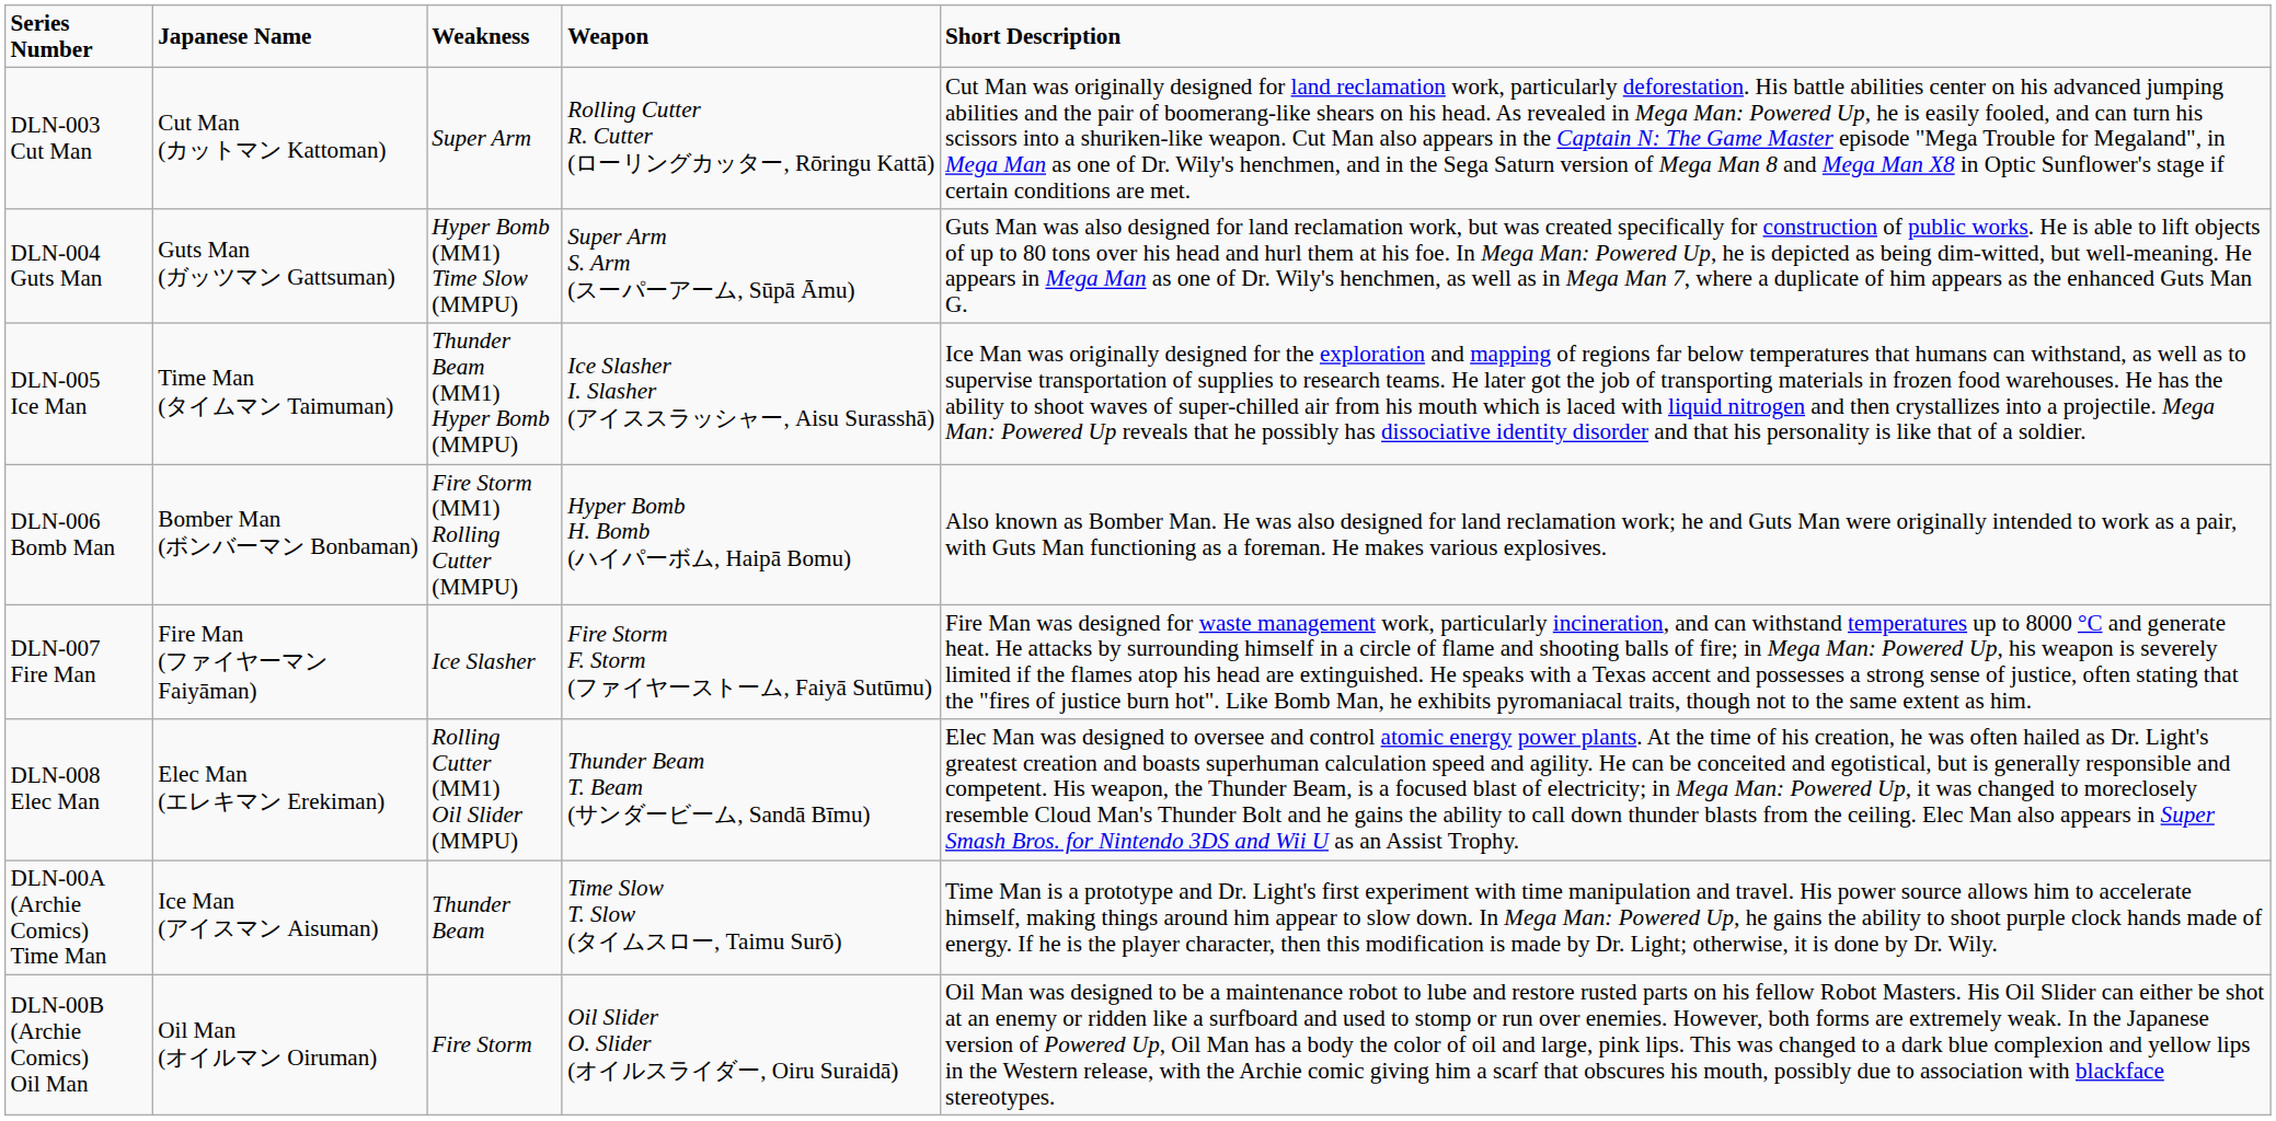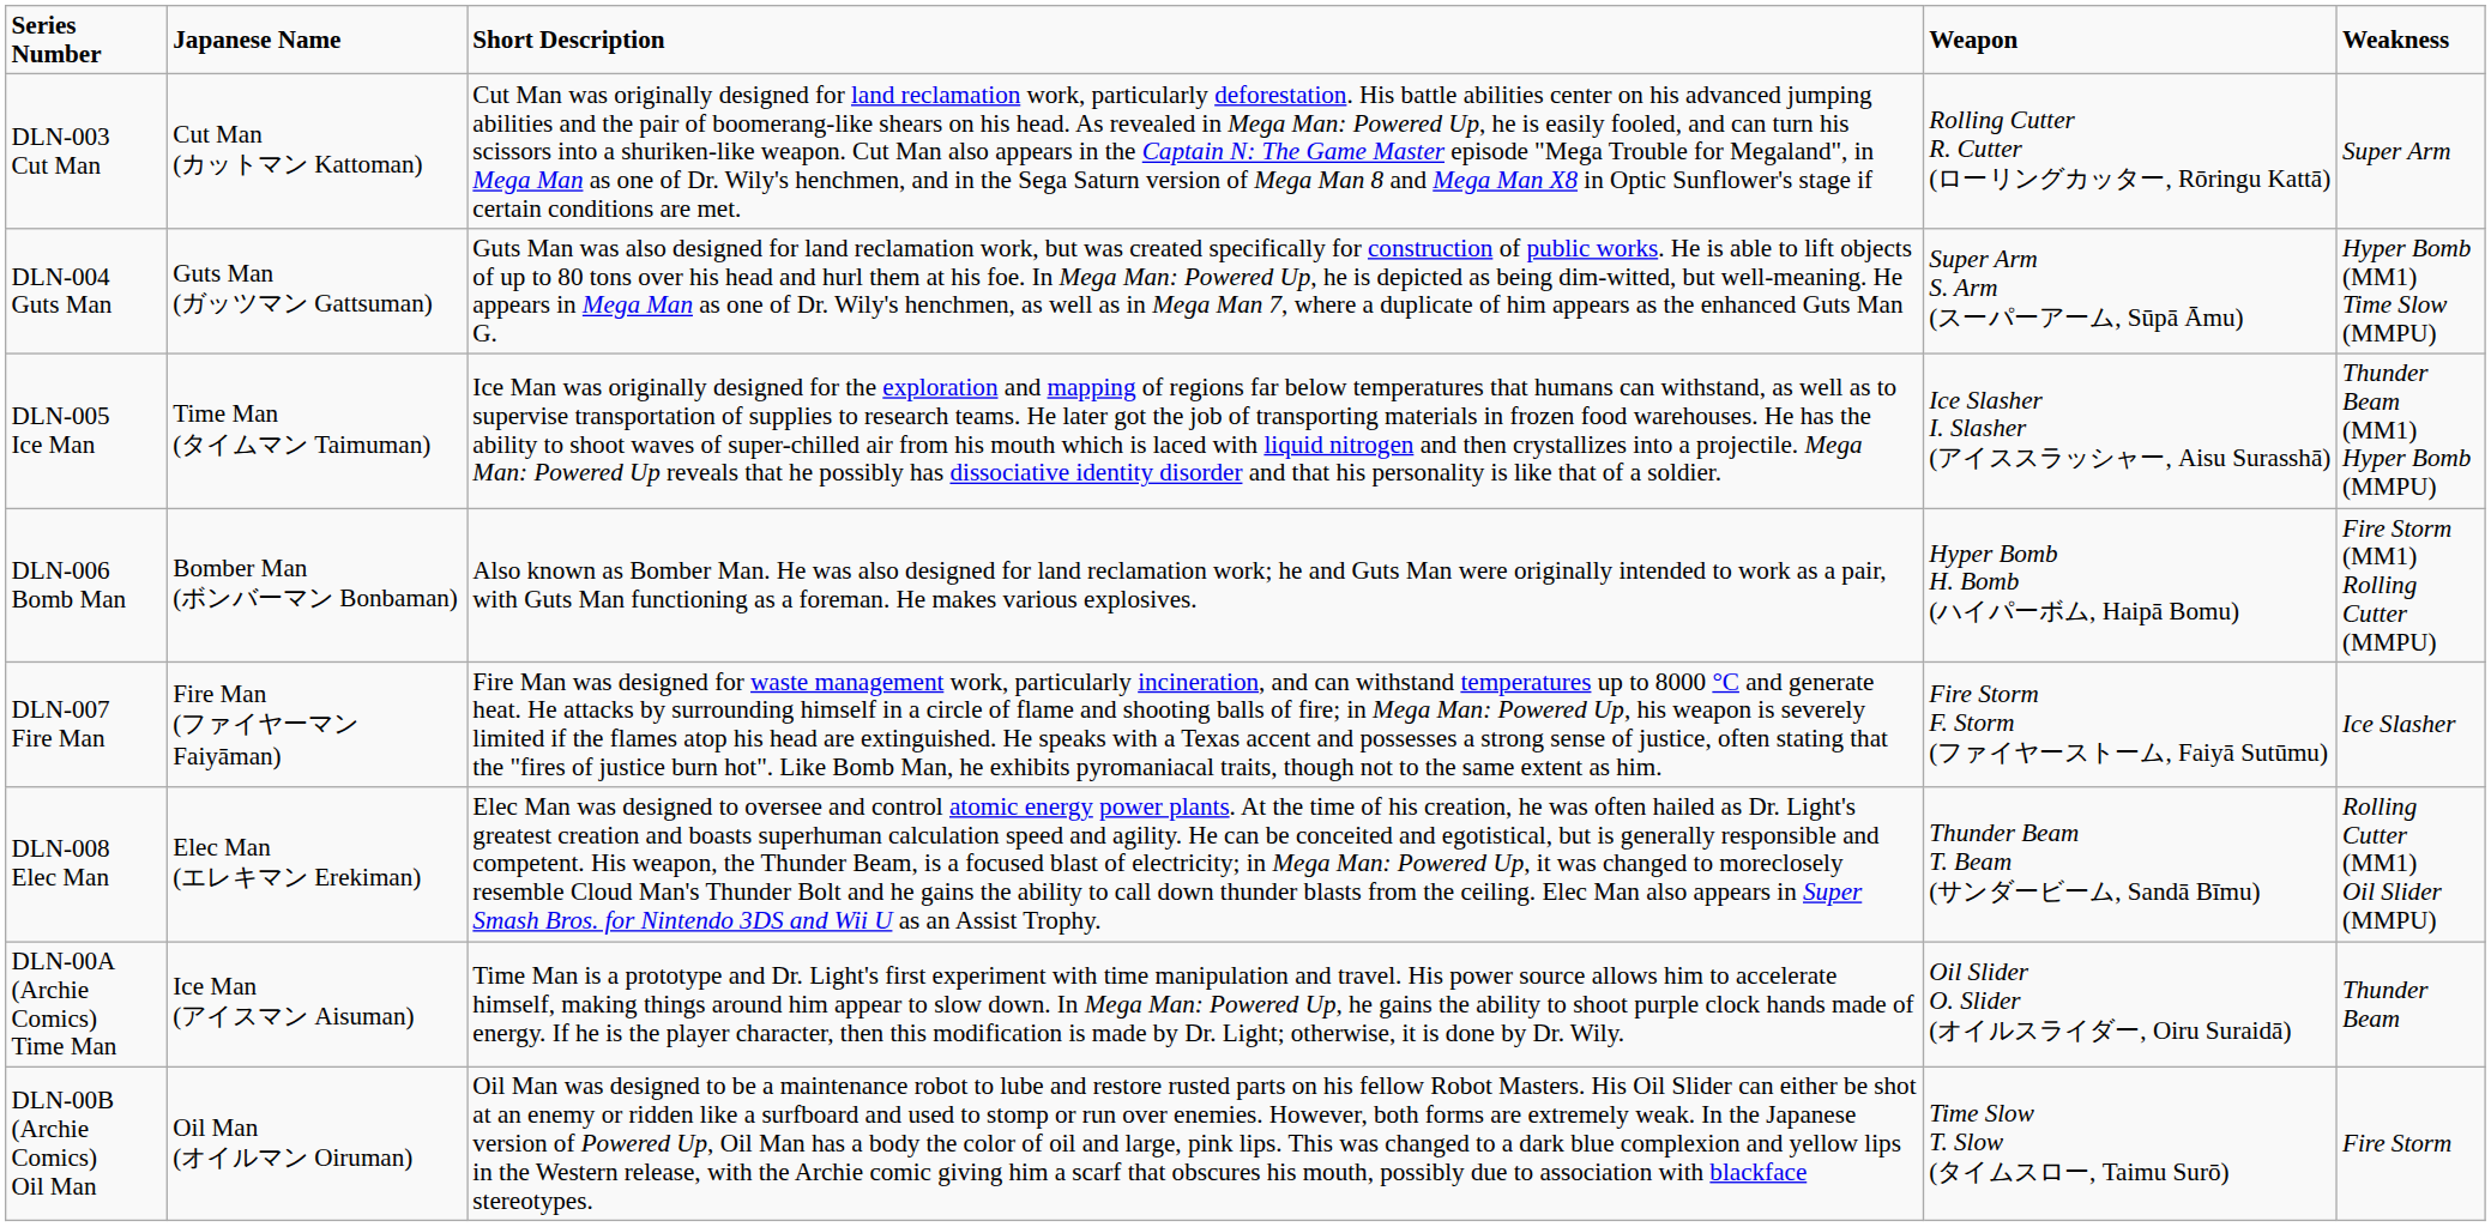columns swapped: Short Description <-> Weakness
DLN-00A (Archie Comics) Time Man | Weapon: Time Slow T. Slow (タイムスロー, Taimu Surō) -> Oil Slider O. Slider (オイルスライダー, Oiru Suraidā)
DLN-00B (Archie Comics) Oil Man | Weapon: Oil Slider O. Slider (オイルスライダー, Oiru Suraidā) -> Time Slow T. Slow (タイムスロー, Taimu Surō)
